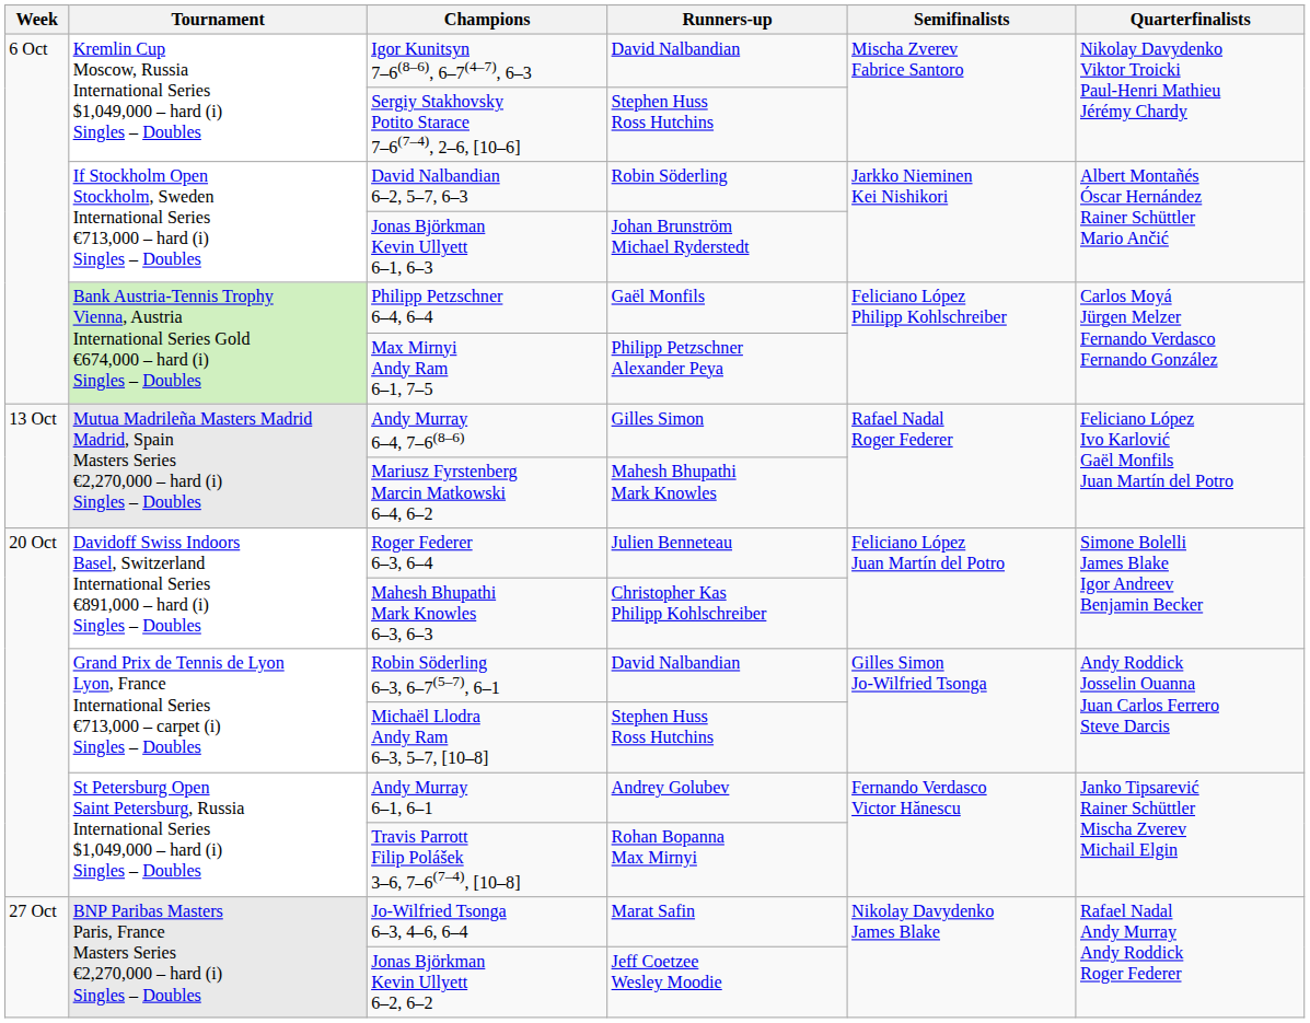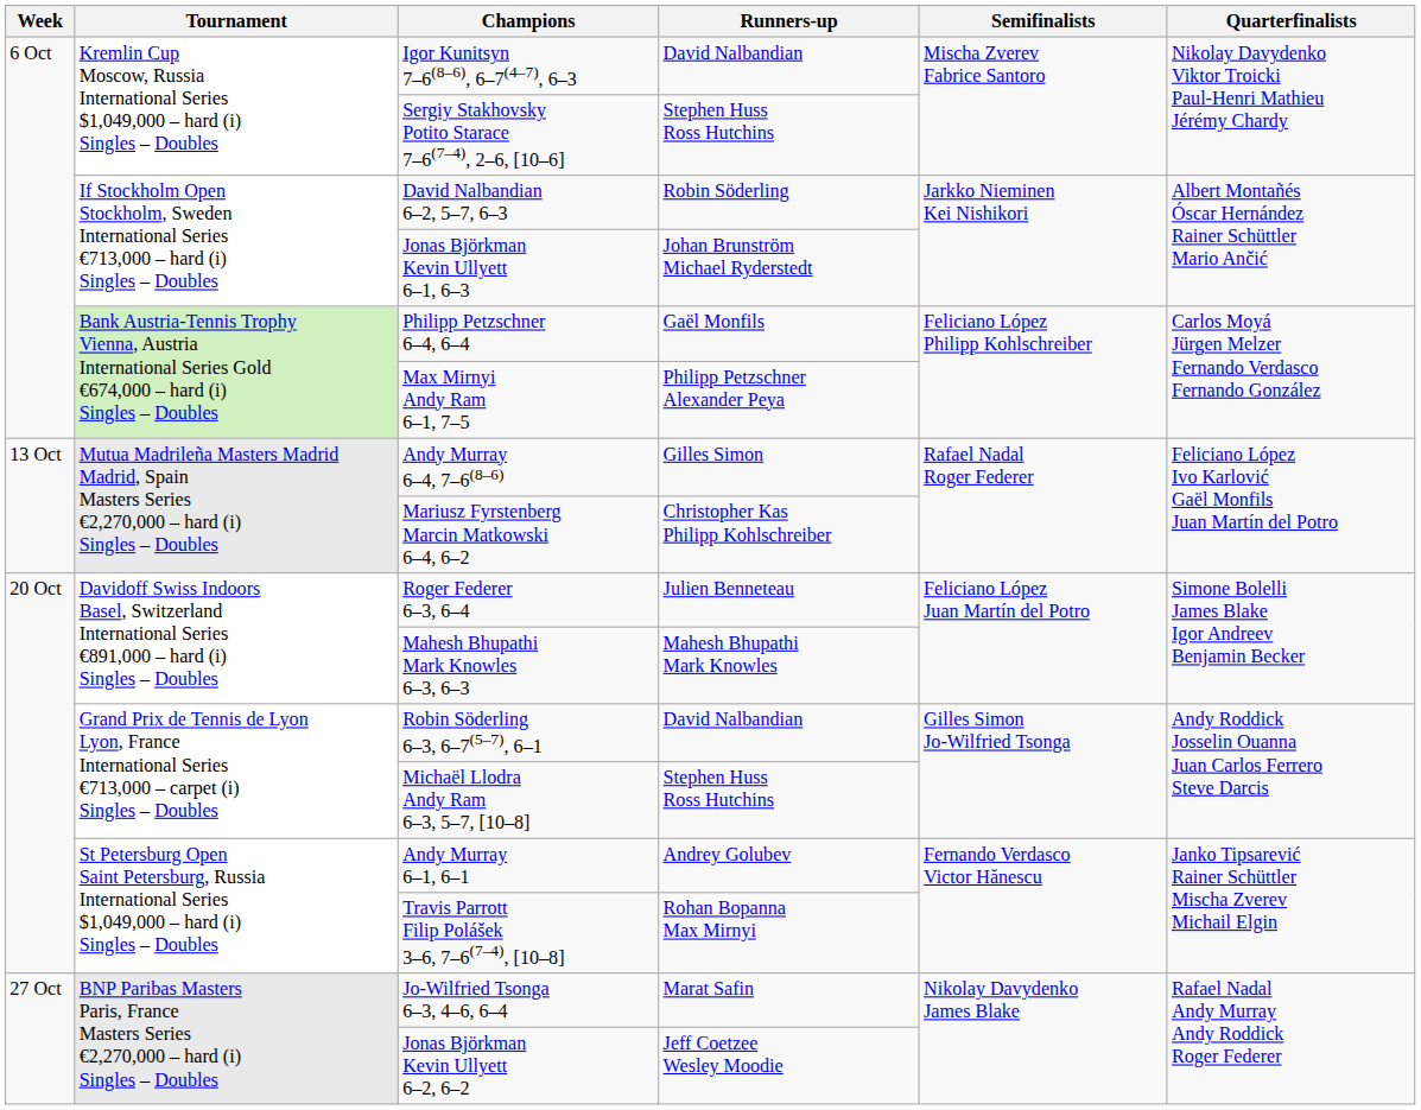Mariusz Fyrstenberg Marcin Matkowski 6–4, 6–2 | Runners-up: Mahesh Bhupathi Mark Knowles -> Christopher Kas Philipp Kohlschreiber
Mahesh Bhupathi Mark Knowles 6–3, 6–3 | Runners-up: Christopher Kas Philipp Kohlschreiber -> Mahesh Bhupathi Mark Knowles
